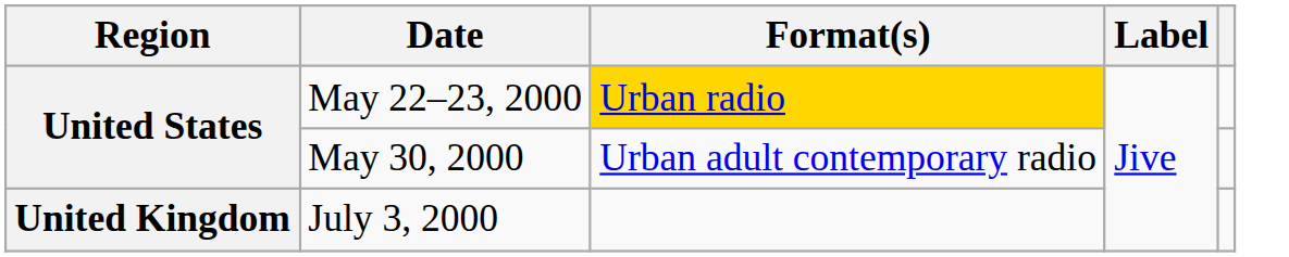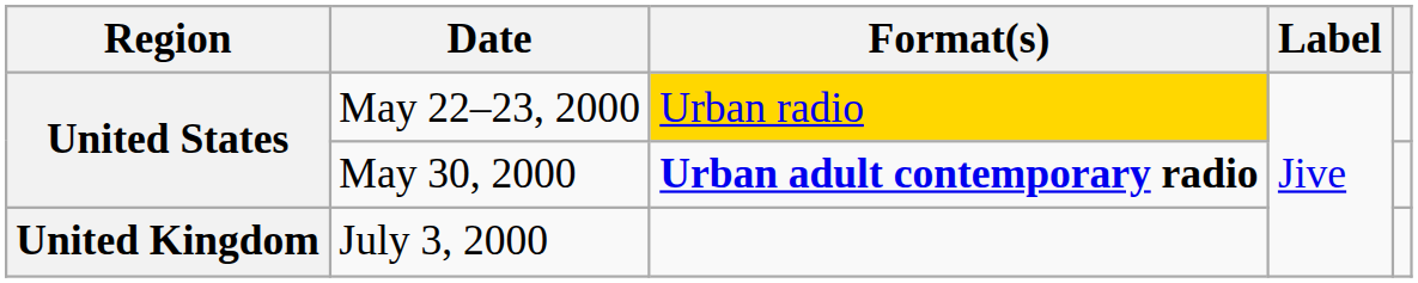May 30, 2000 | Format(s): normal -> bold
